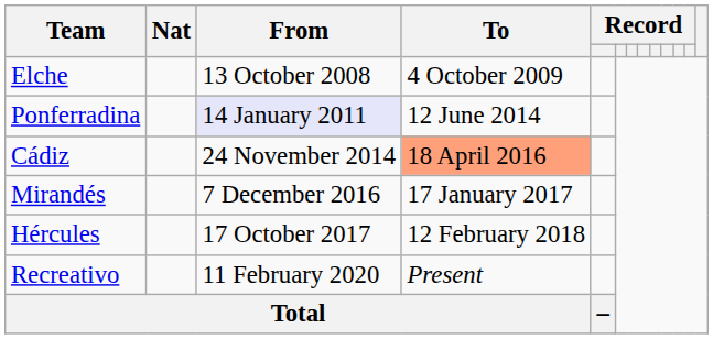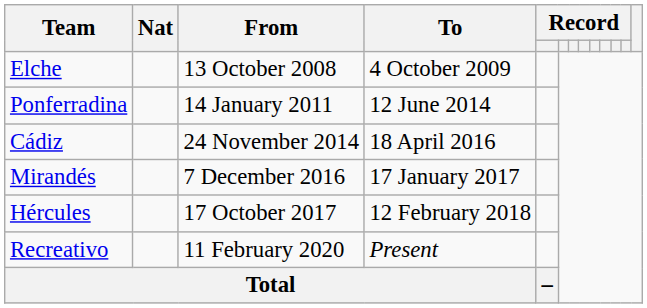Ponferradina | From: lavender background -> no background
Cádiz | To: lightsalmon background -> no background
